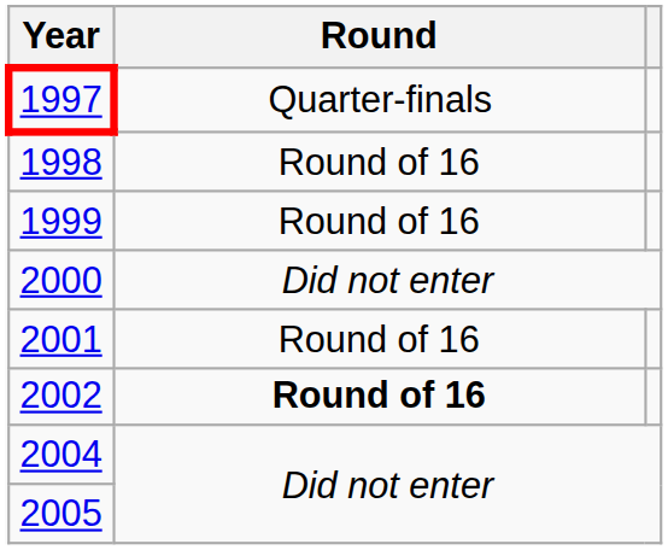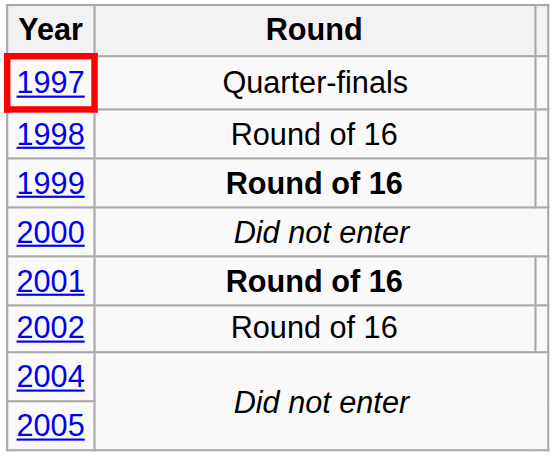1999 | Round: normal -> bold
2001 | Round: normal -> bold
2002 | Round: bold -> normal
